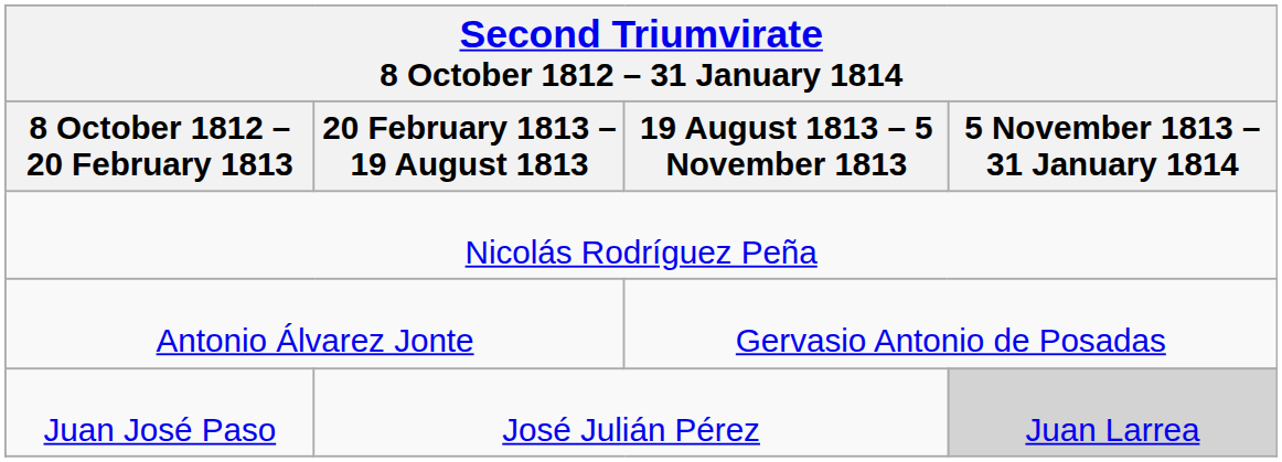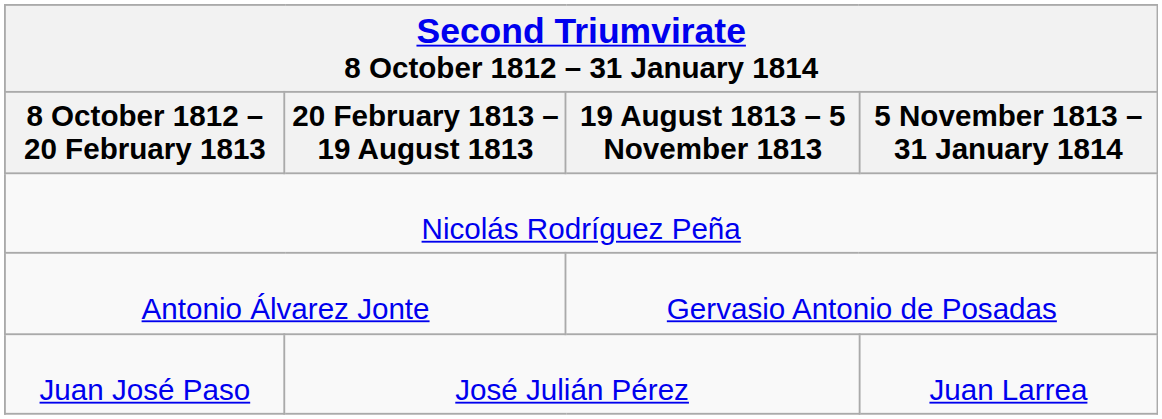Juan José Paso | 5 November 1813 – 31 January 1814: lightgrey background -> no background
